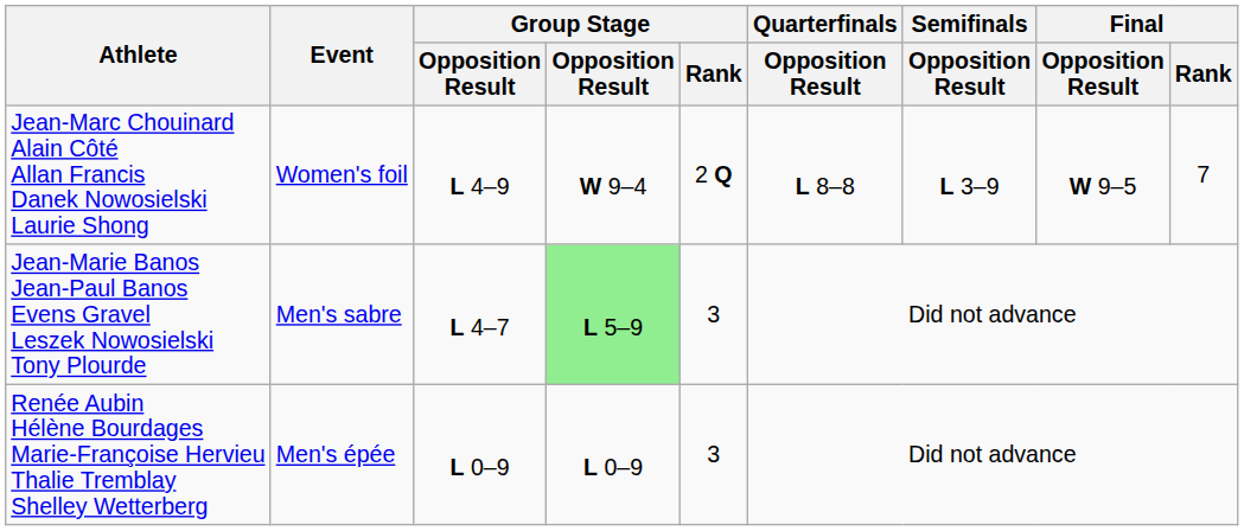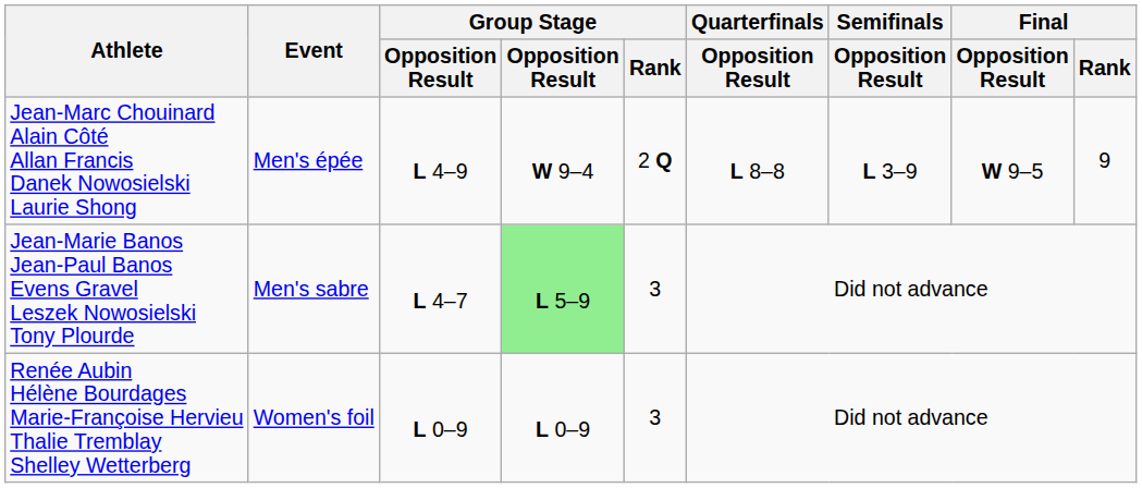row 3 | Event: Women's foil -> Men's épée
row 3 | Final / Rank: 7 -> 9
row 5 | Event: Men's épée -> Women's foil
